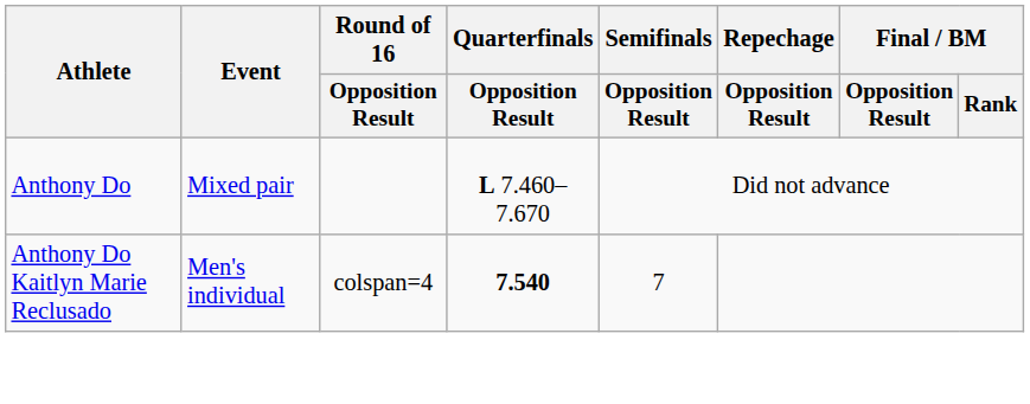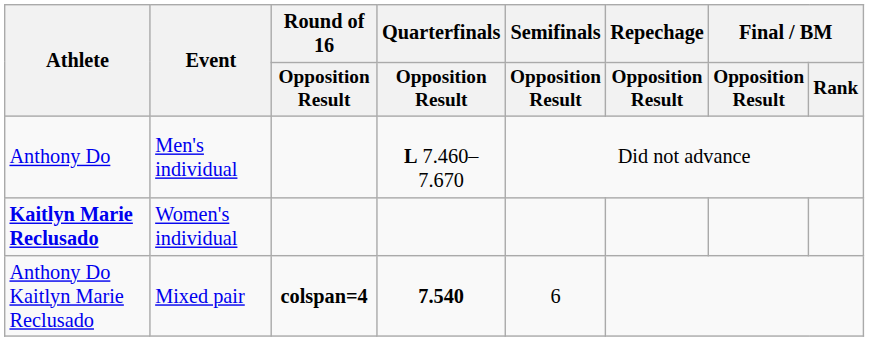Anthony Do | Event: Mixed pair -> Men's individual
+ row: Kaitlyn Marie Reclusado | Women's individual
Anthony Do Kaitlyn Marie Reclusado | Event: Men's individual -> Mixed pair
Anthony Do Kaitlyn Marie Reclusado | Round of 16 / Opposition Result: normal -> bold
Anthony Do Kaitlyn Marie Reclusado | Semifinals / Opposition Result: 7 -> 6
